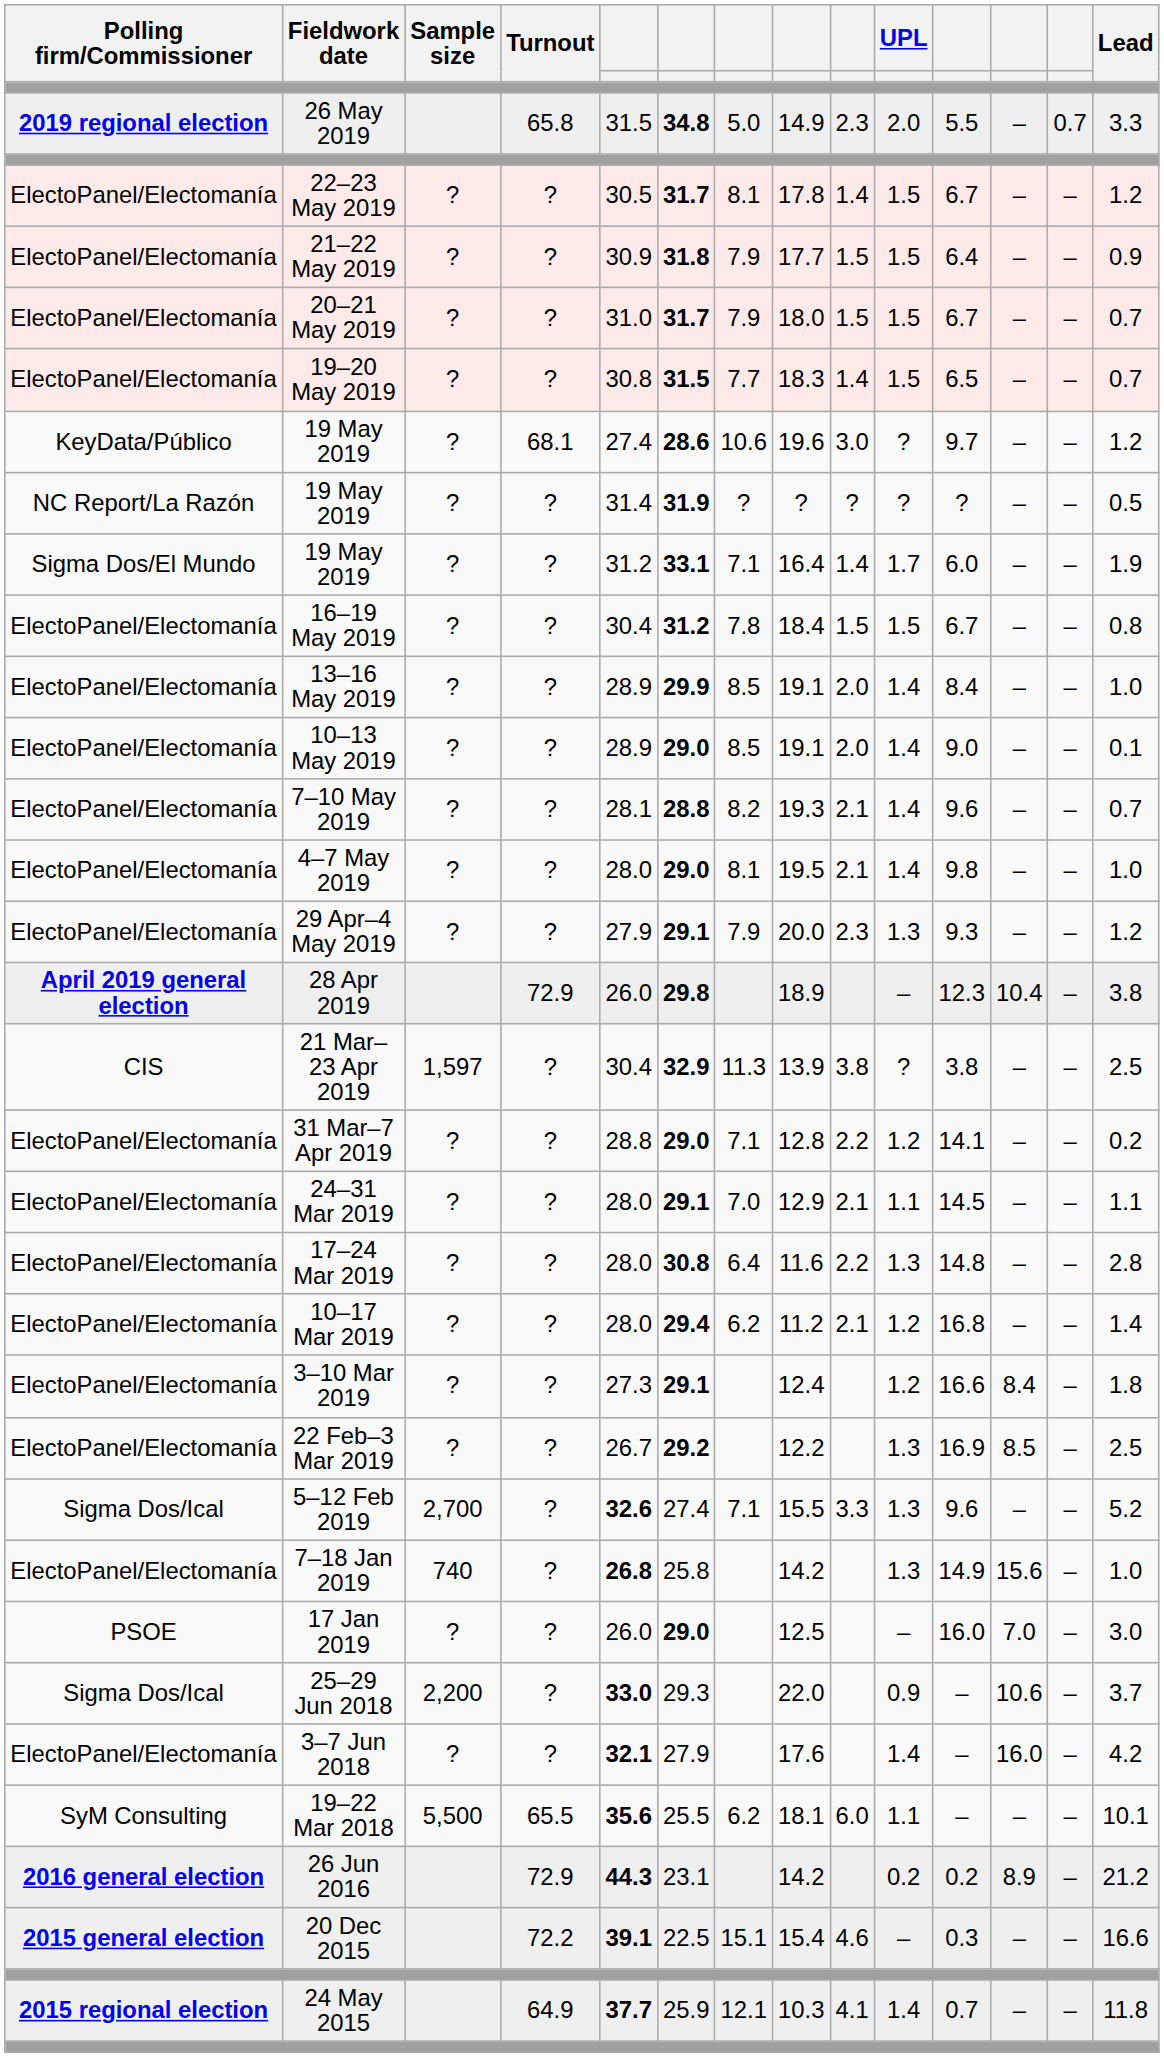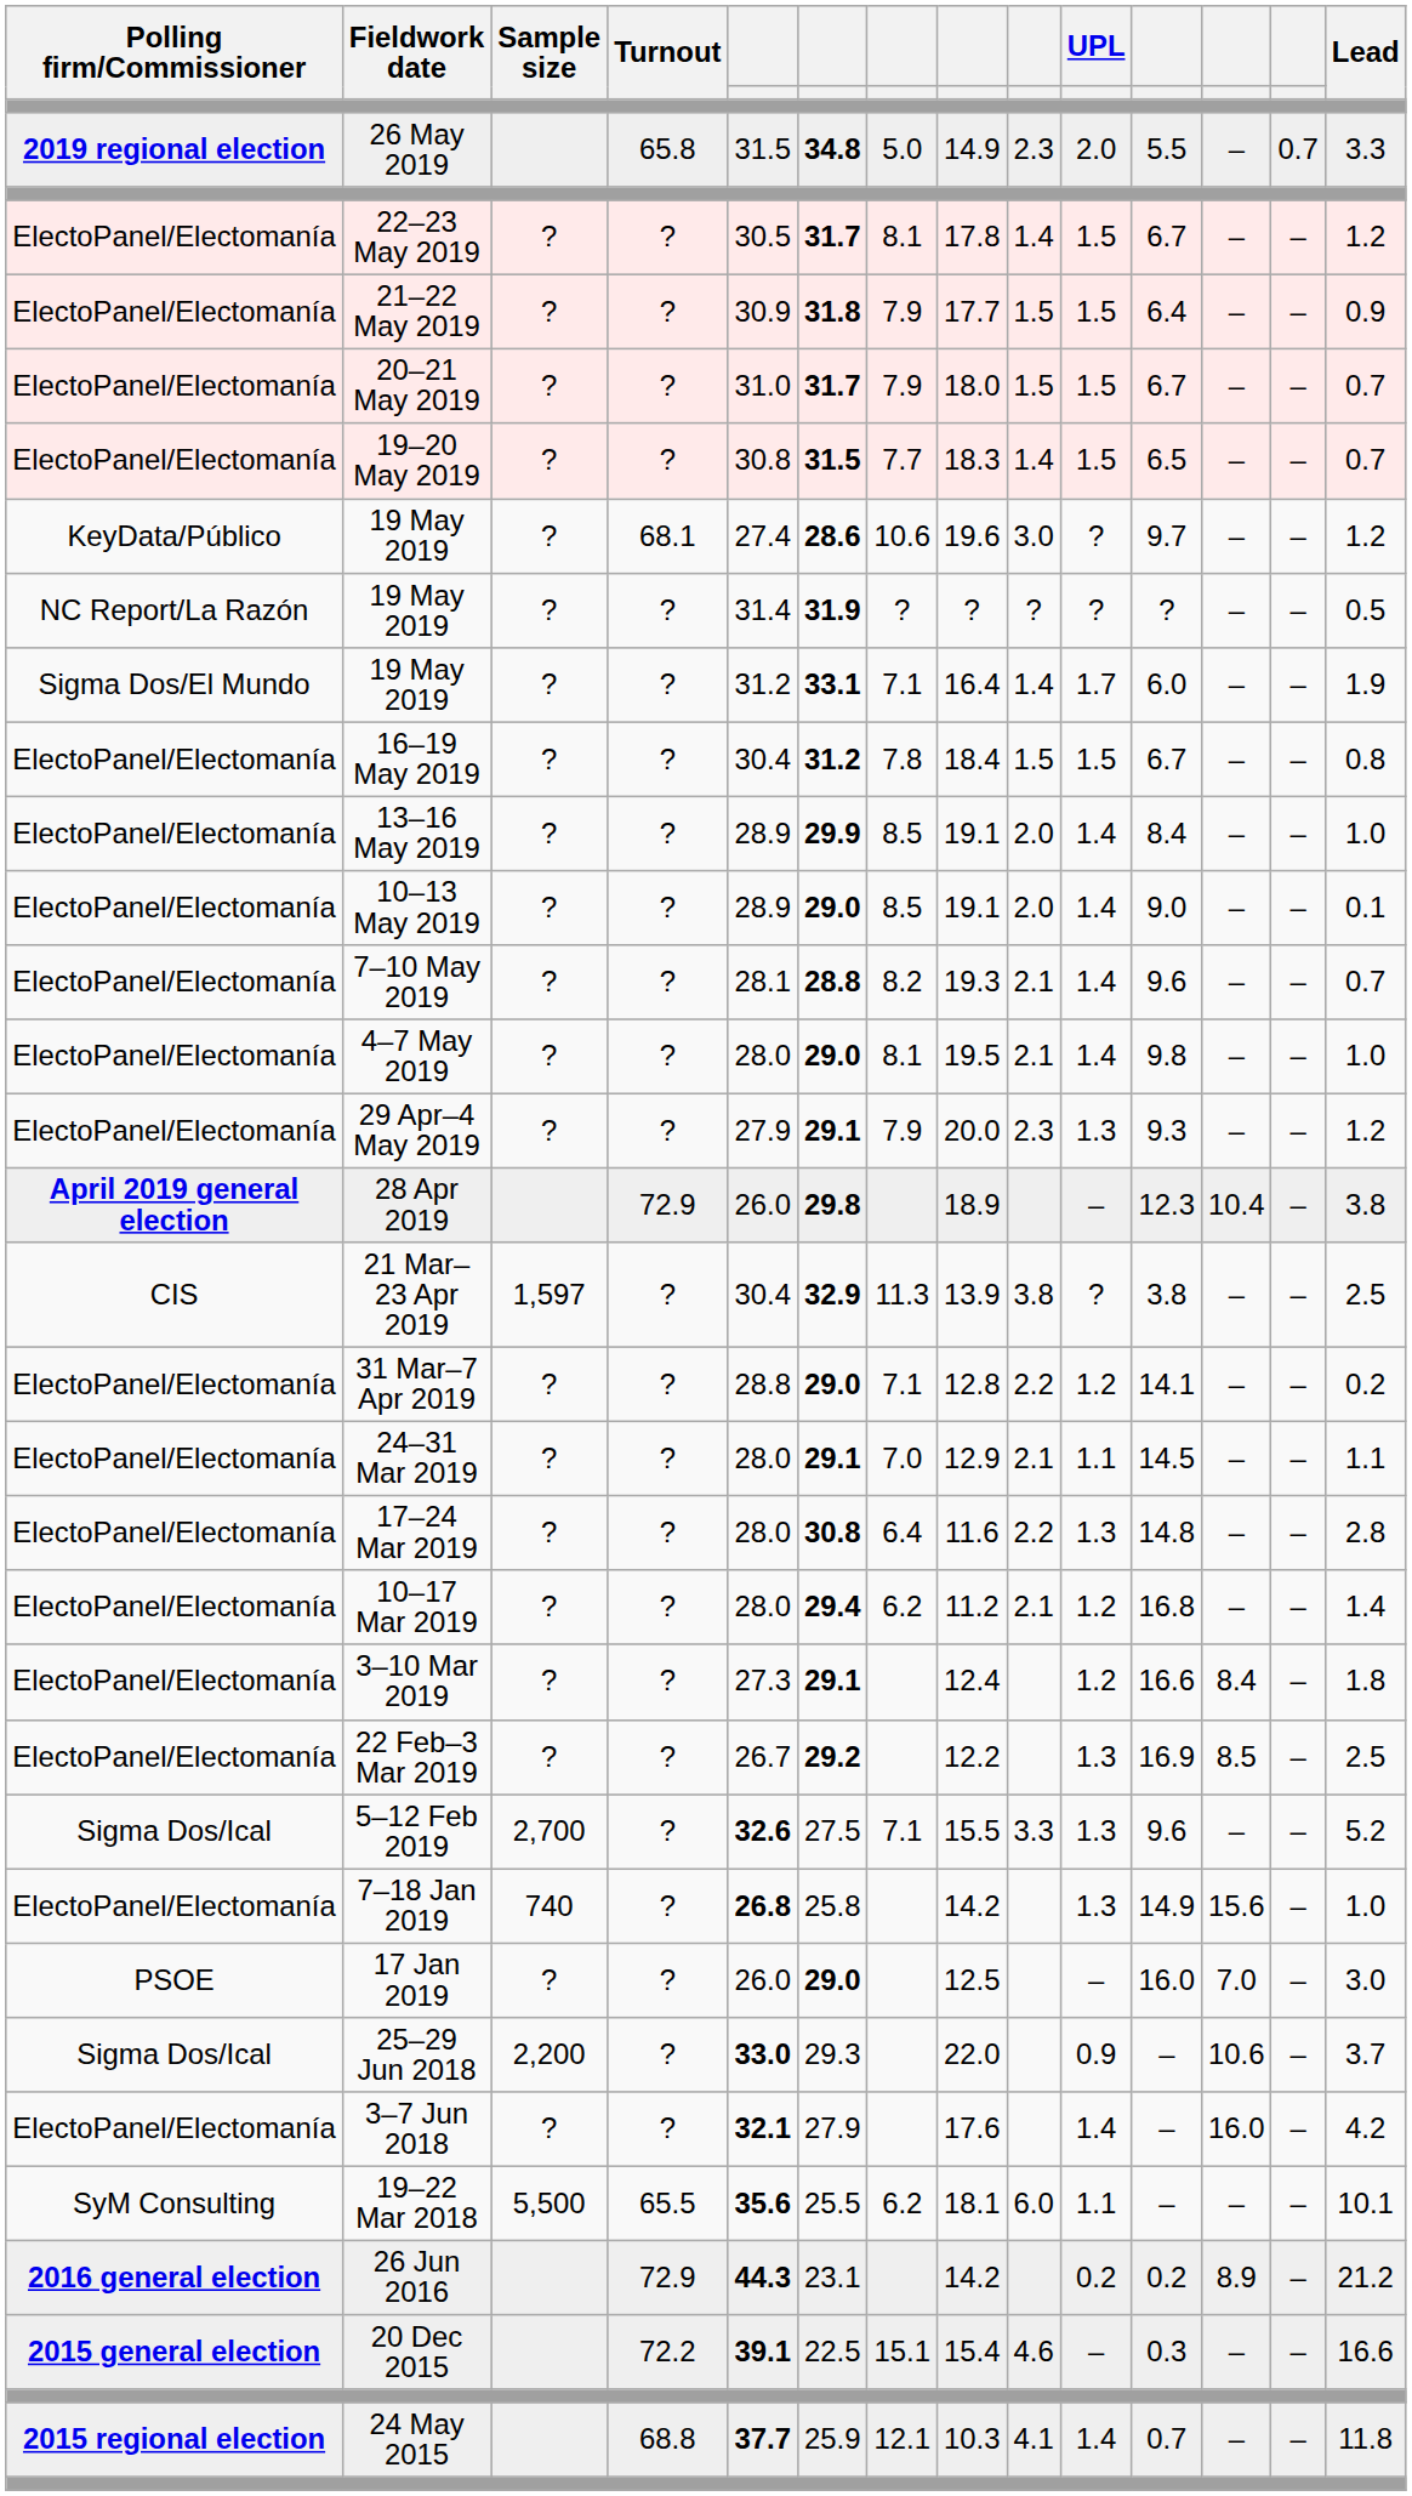5–12 Feb 2019 | column 6: 27.4 -> 27.5
24 May 2015 | Turnout: 64.9 -> 68.8
